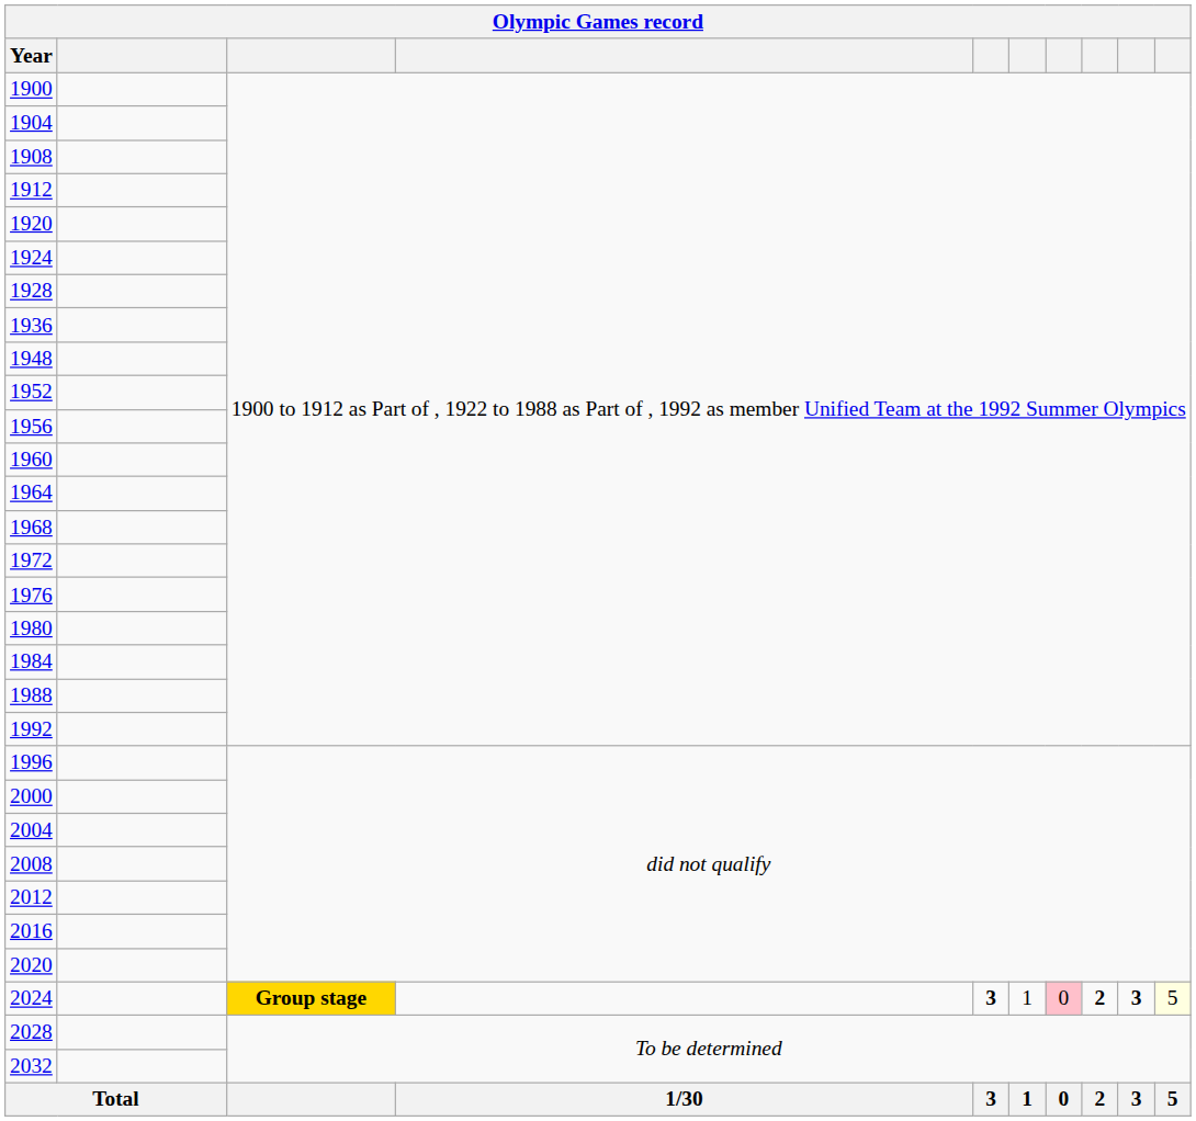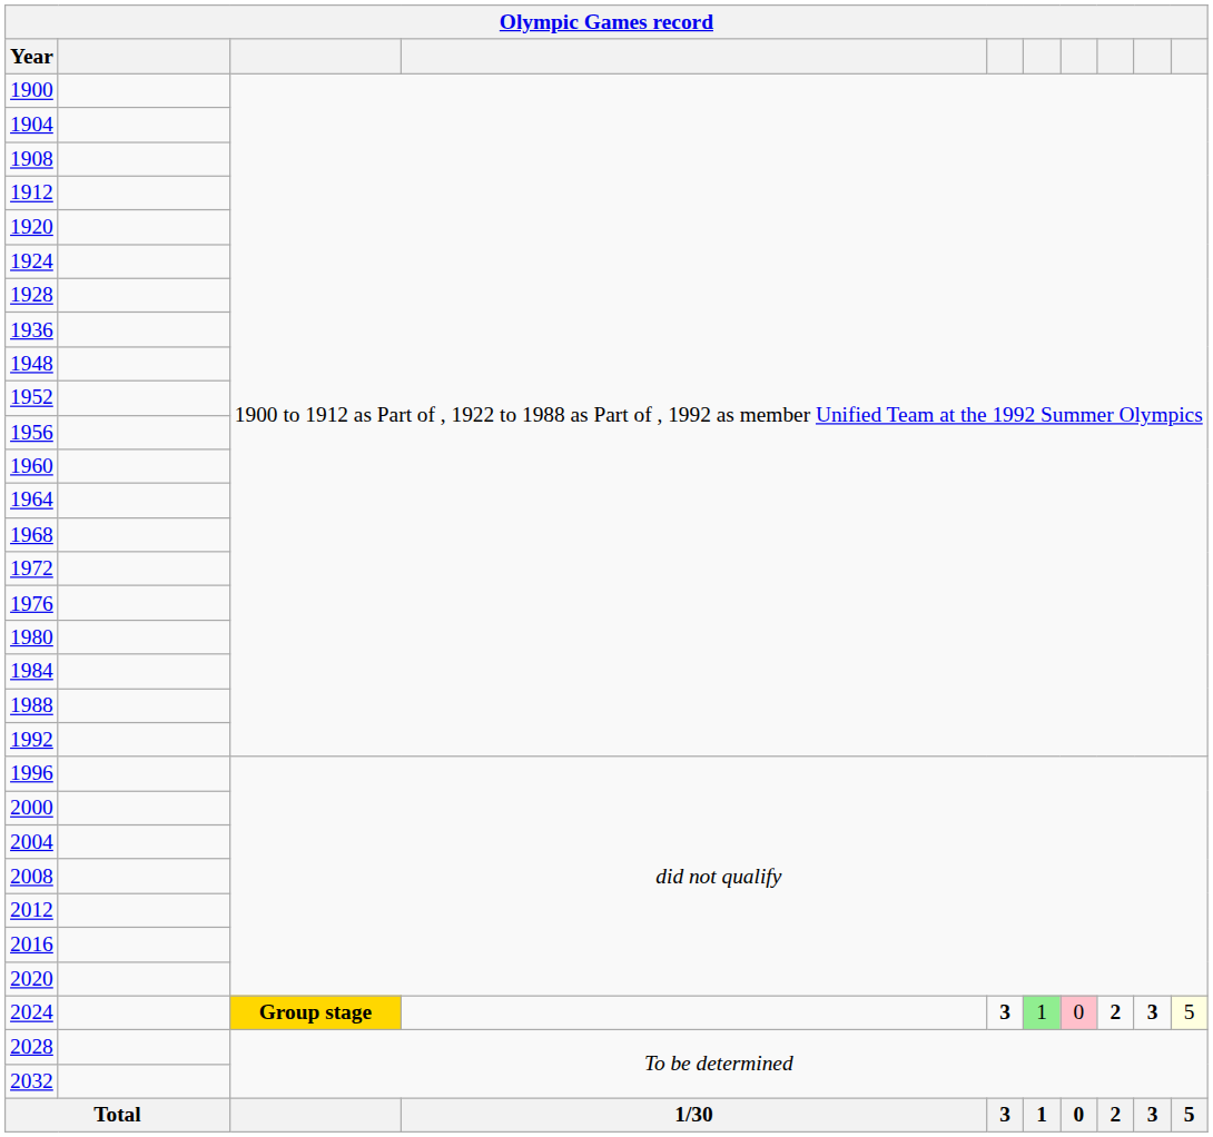2024 | column 6: no background -> lightgreen background
